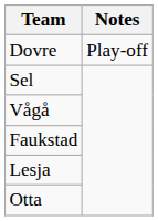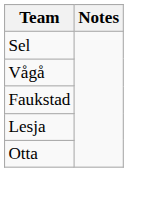- row: Dovre | Play-off
